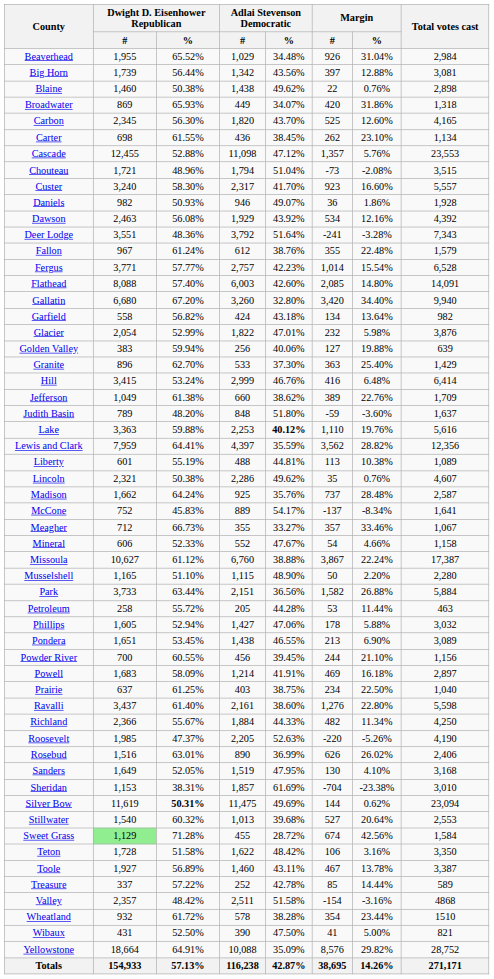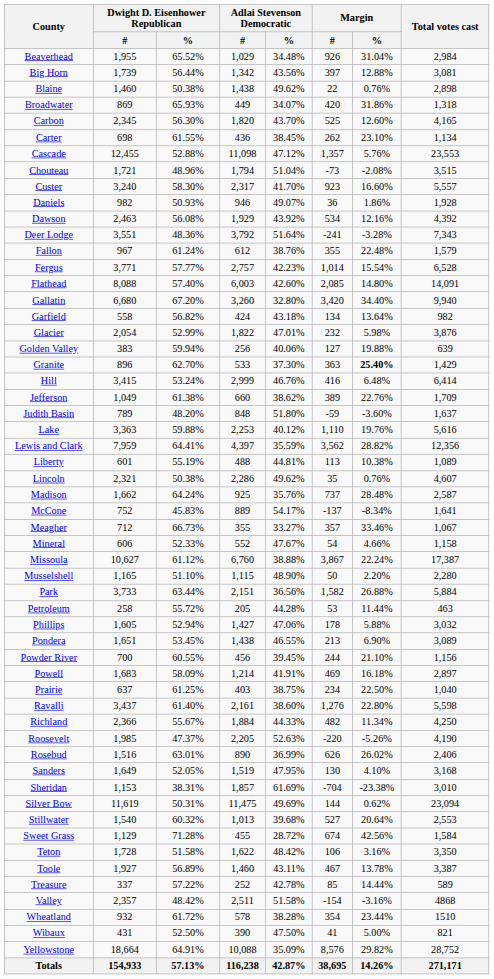Granite | Margin / %: normal -> bold
Lake | Adlai Stevenson Democratic / %: bold -> normal
Silver Bow | Dwight D. Eisenhower Republican / %: bold -> normal
Sweet Grass | Dwight D. Eisenhower Republican / #: lightgreen background -> no background
